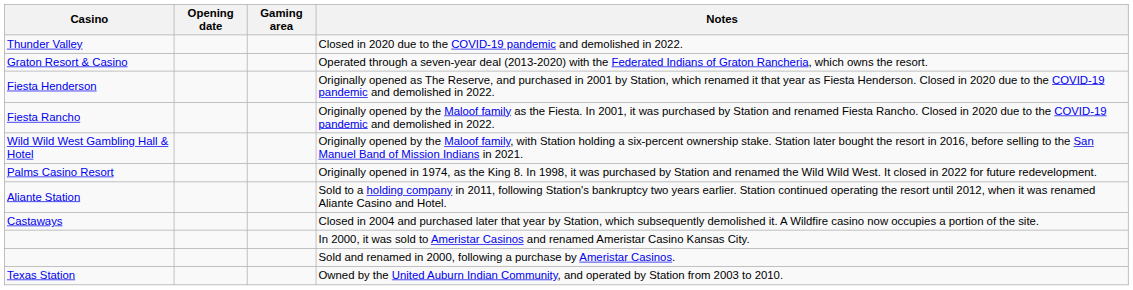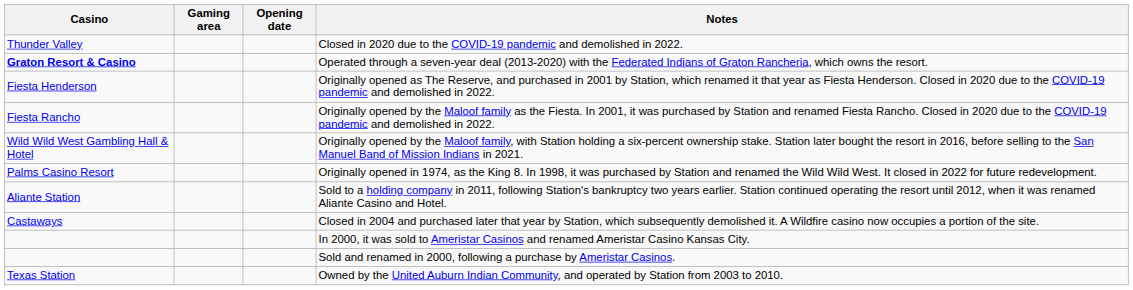columns swapped: Gaming area <-> Opening date
row 3 | Casino: normal -> bold
